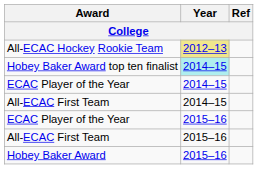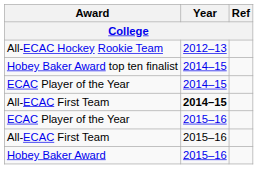All-ECAC Hockey Rookie Team | Year: khaki background -> no background
Hobey Baker Award top ten finalist | Year: paleturquoise background -> no background
All-ECAC First Team / 2014–15 | Year: normal -> bold
